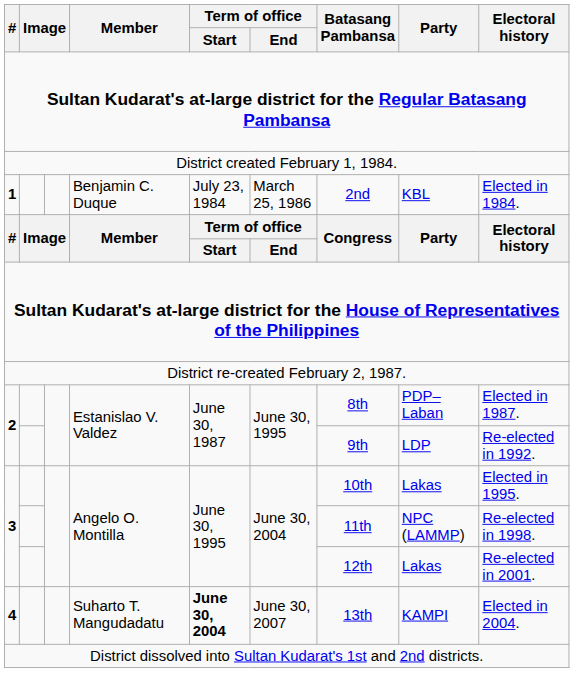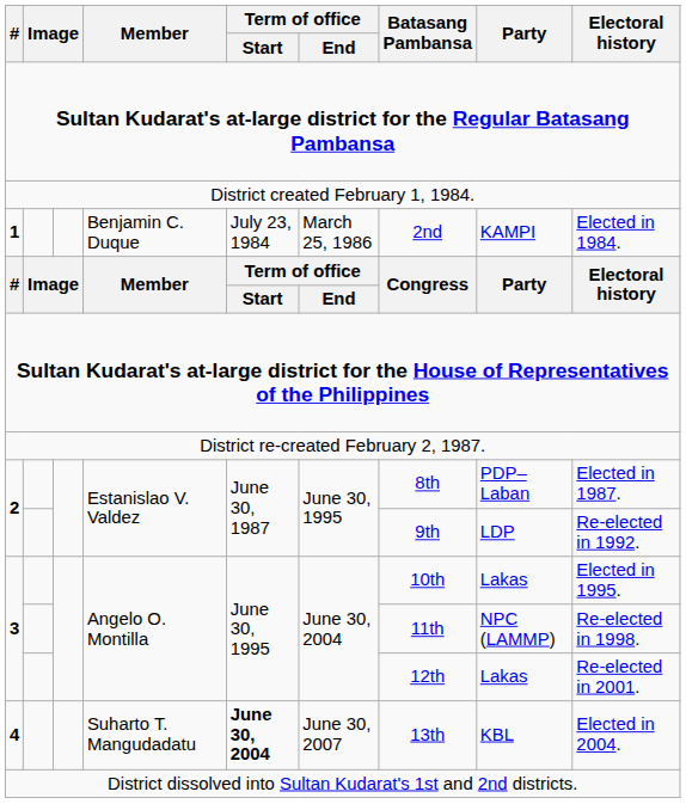1 | Party: KBL -> KAMPI
4 | Party: KAMPI -> KBL
